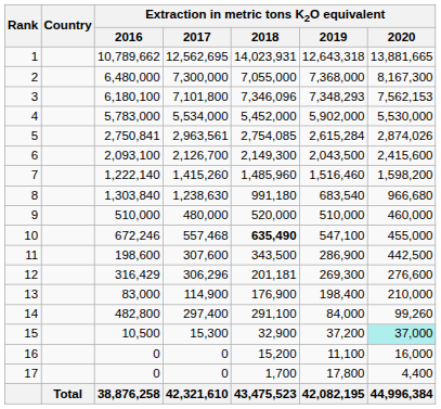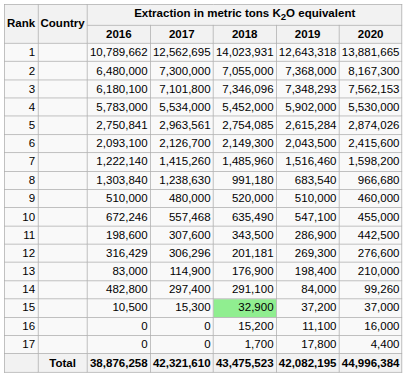10 | Extraction in metric tons K2O equivalent / 2018: bold -> normal
15 | Extraction in metric tons K2O equivalent / 2018: no background -> lightgreen background
15 | Extraction in metric tons K2O equivalent / 2020: paleturquoise background -> no background
